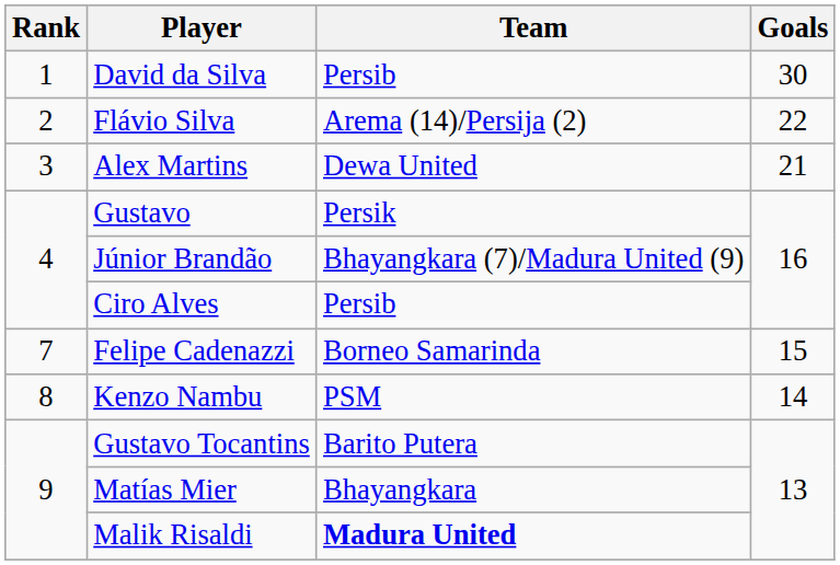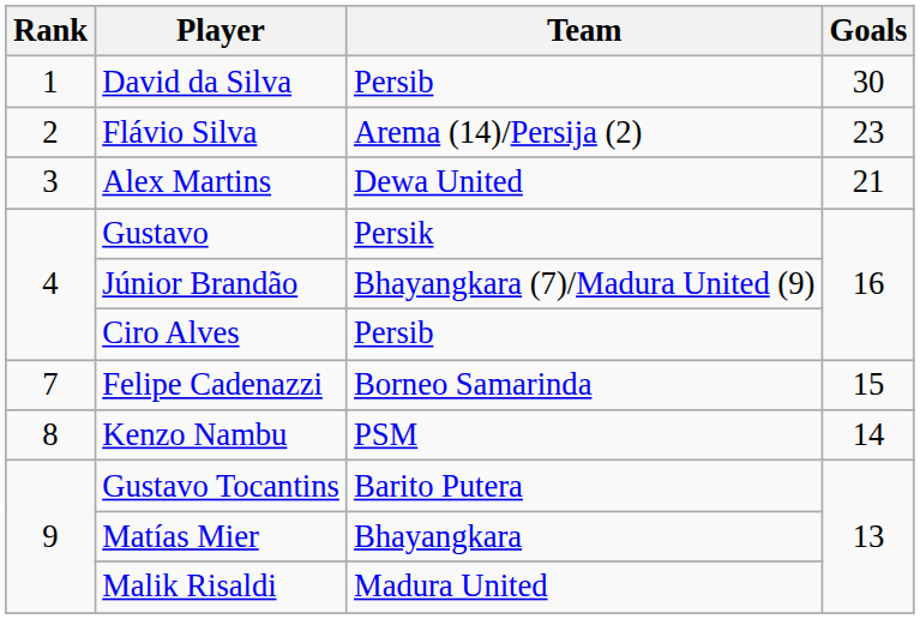Flávio Silva | Goals: 22 -> 23
Malik Risaldi | Team: bold -> normal
